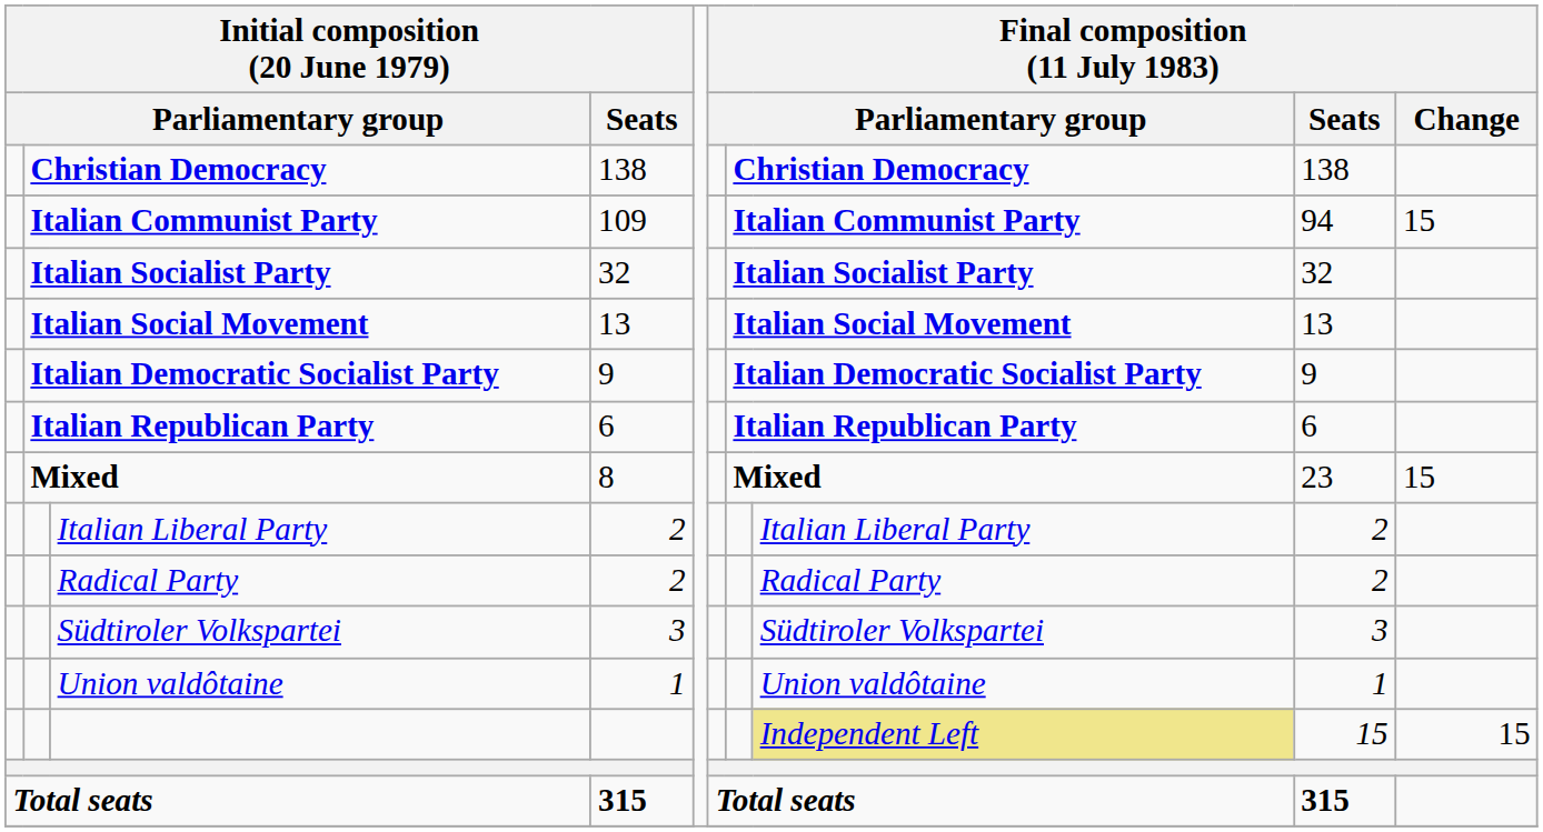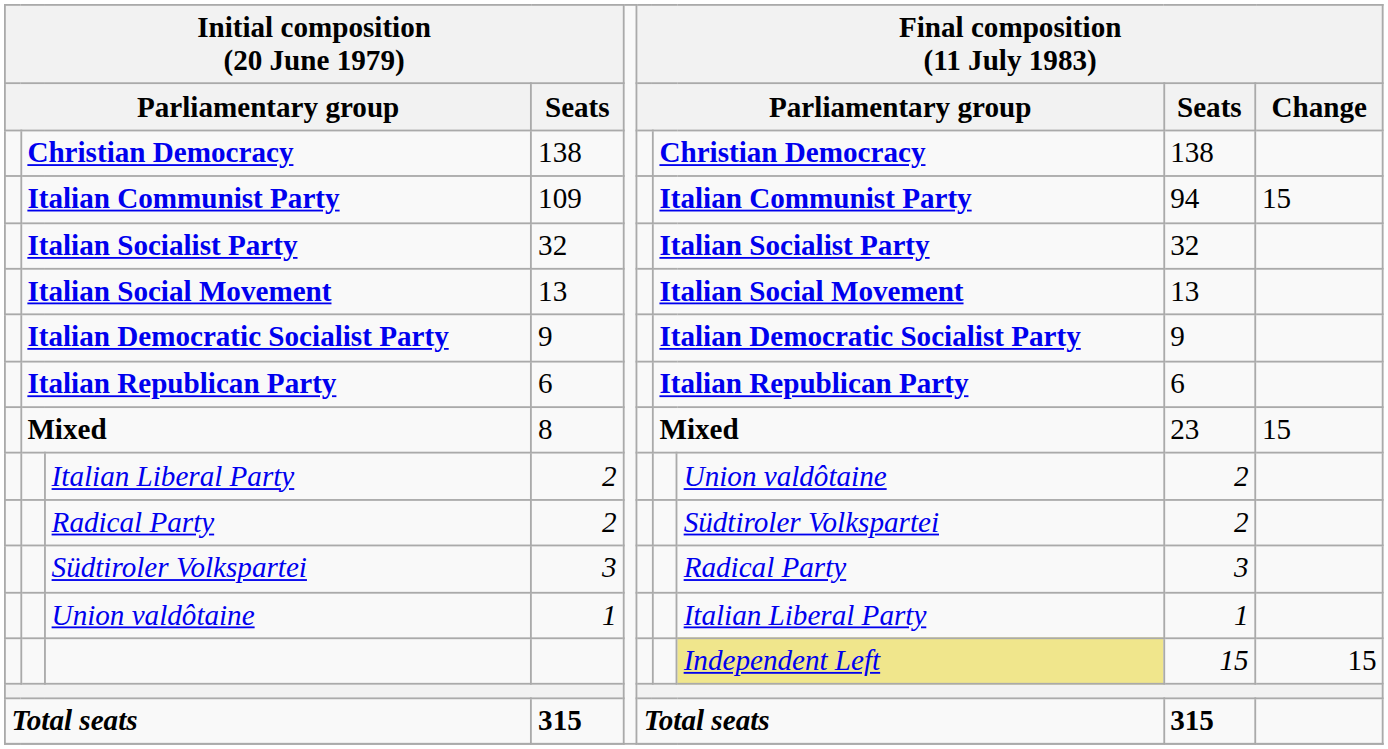row 10 | column 8: Italian Liberal Party -> Union valdôtaine
row 11 | column 8: Radical Party -> Südtiroler Volkspartei
row 12 | column 8: Südtiroler Volkspartei -> Radical Party
row 13 | column 8: Union valdôtaine -> Italian Liberal Party
